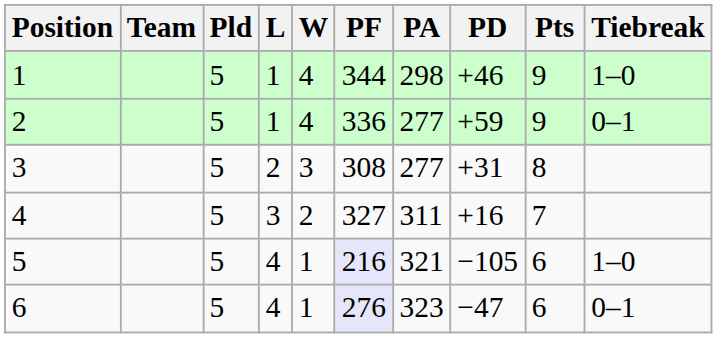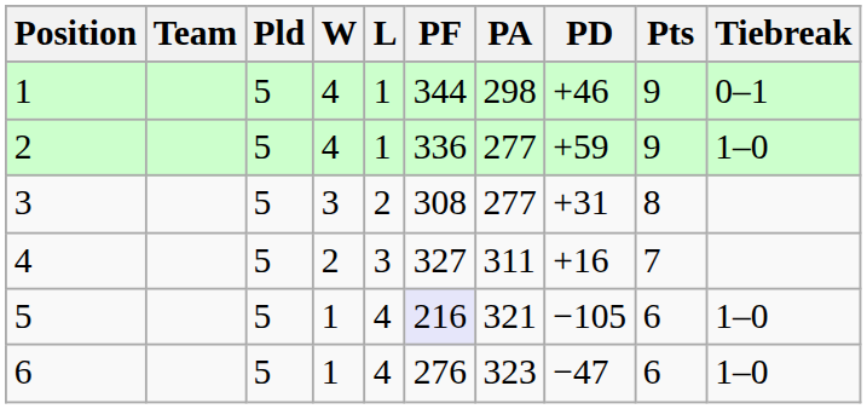columns swapped: W <-> L
row 2 | Tiebreak: 1–0 -> 0–1
row 3 | Tiebreak: 0–1 -> 1–0
row 7 | PF: lavender background -> no background
row 7 | Tiebreak: 0–1 -> 1–0
